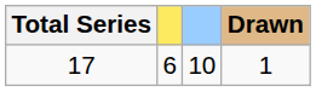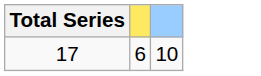- column: Drawn | 1
